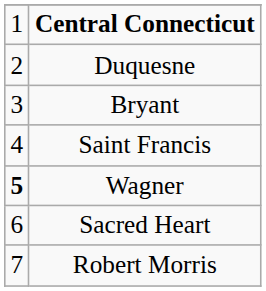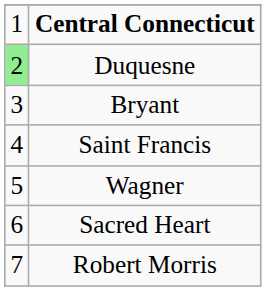Duquesne | column 1: no background -> lightgreen background
Wagner | column 1: bold -> normal
